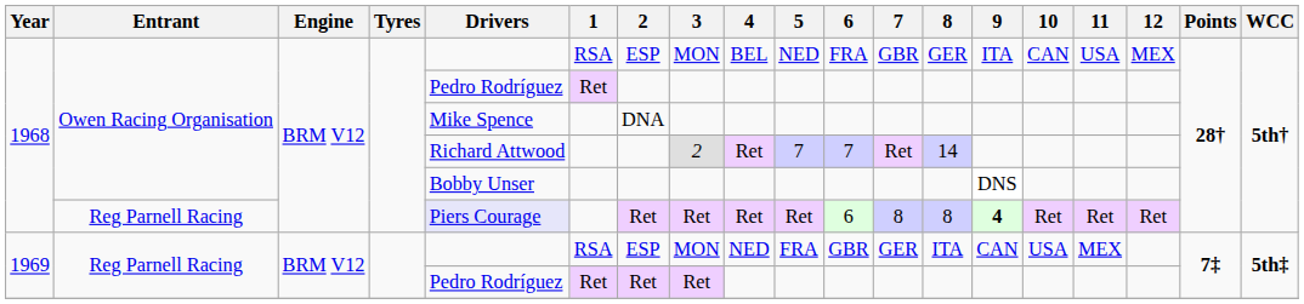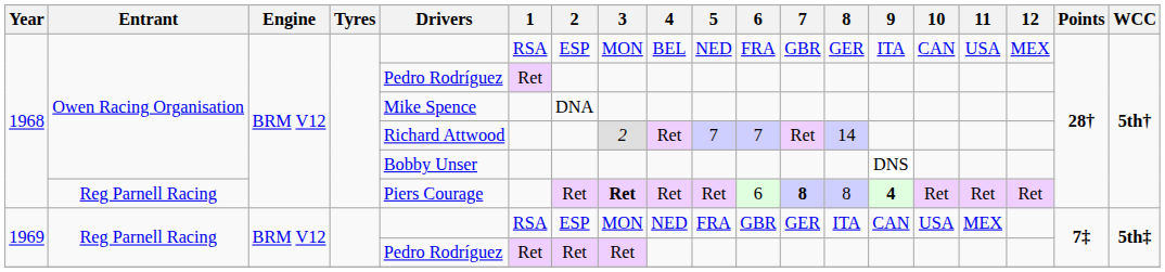1968 / Reg Parnell Racing | Drivers: lavender background -> no background
1968 / Reg Parnell Racing | 3: normal -> bold
1968 / Reg Parnell Racing | 7: normal -> bold
